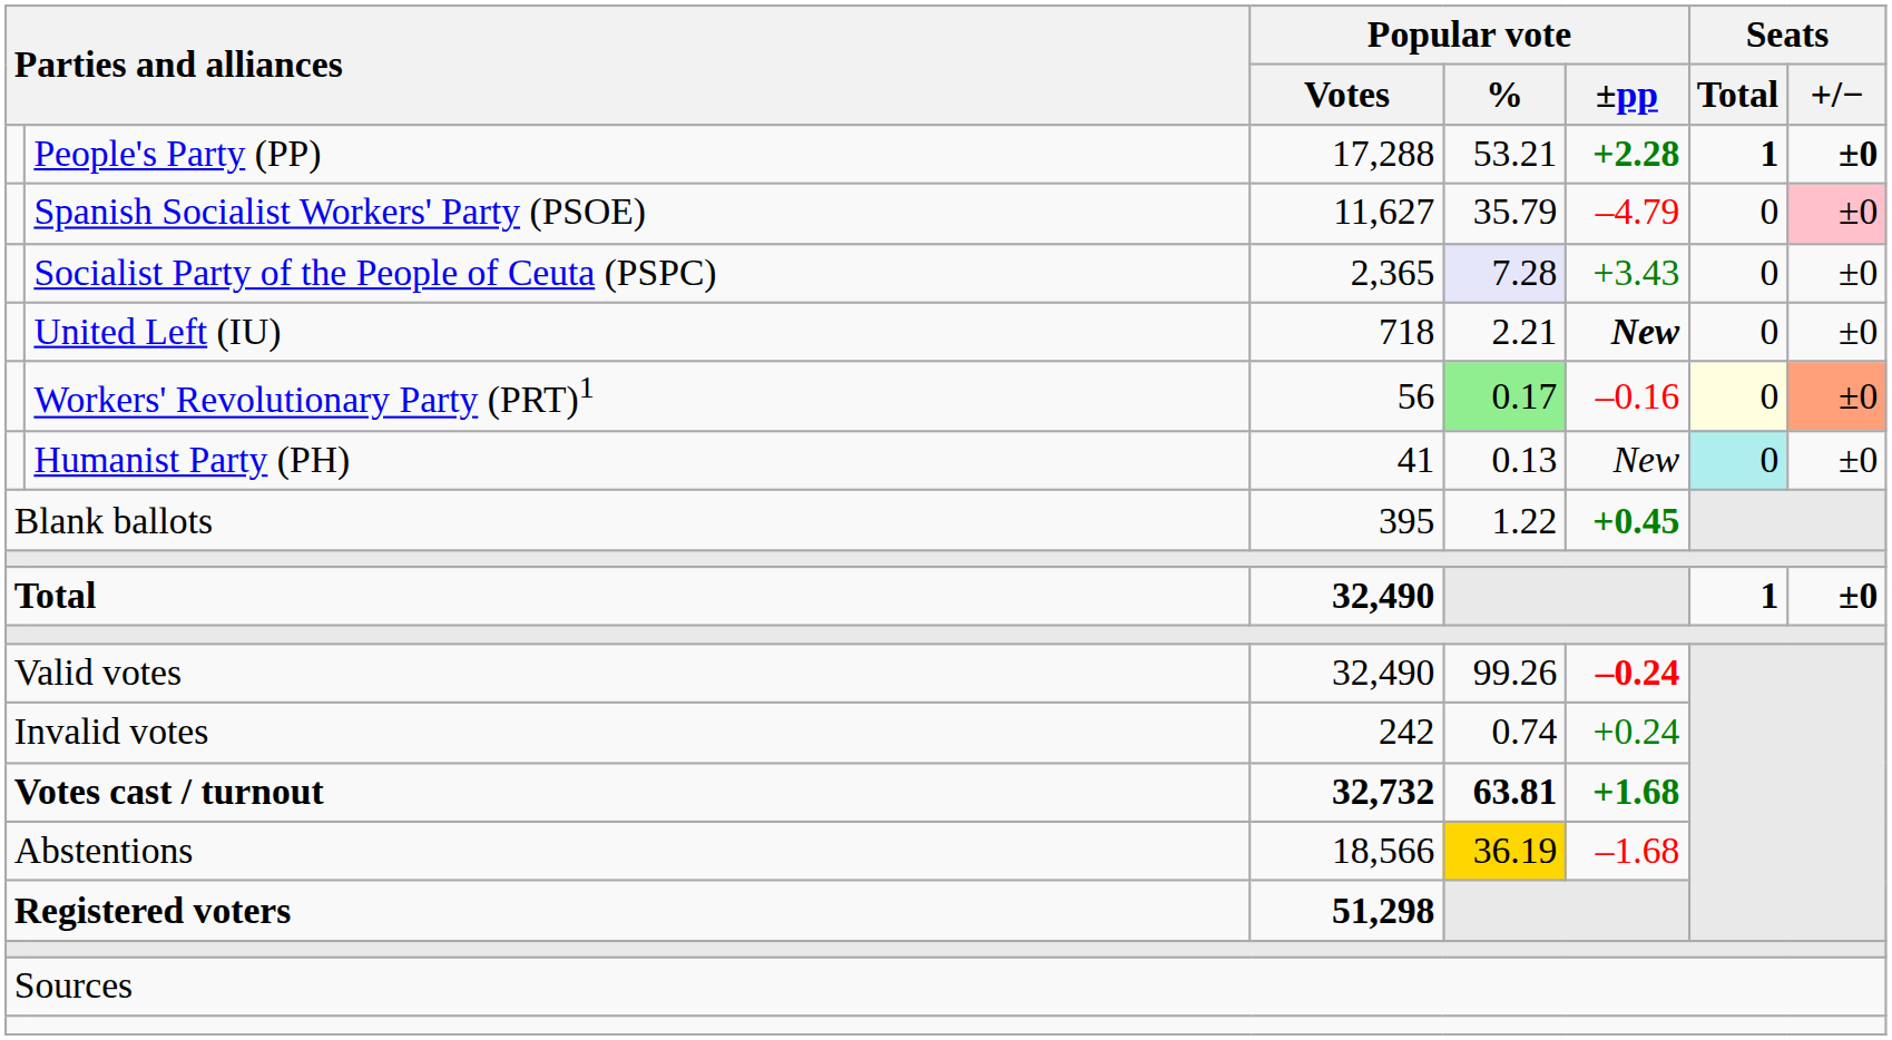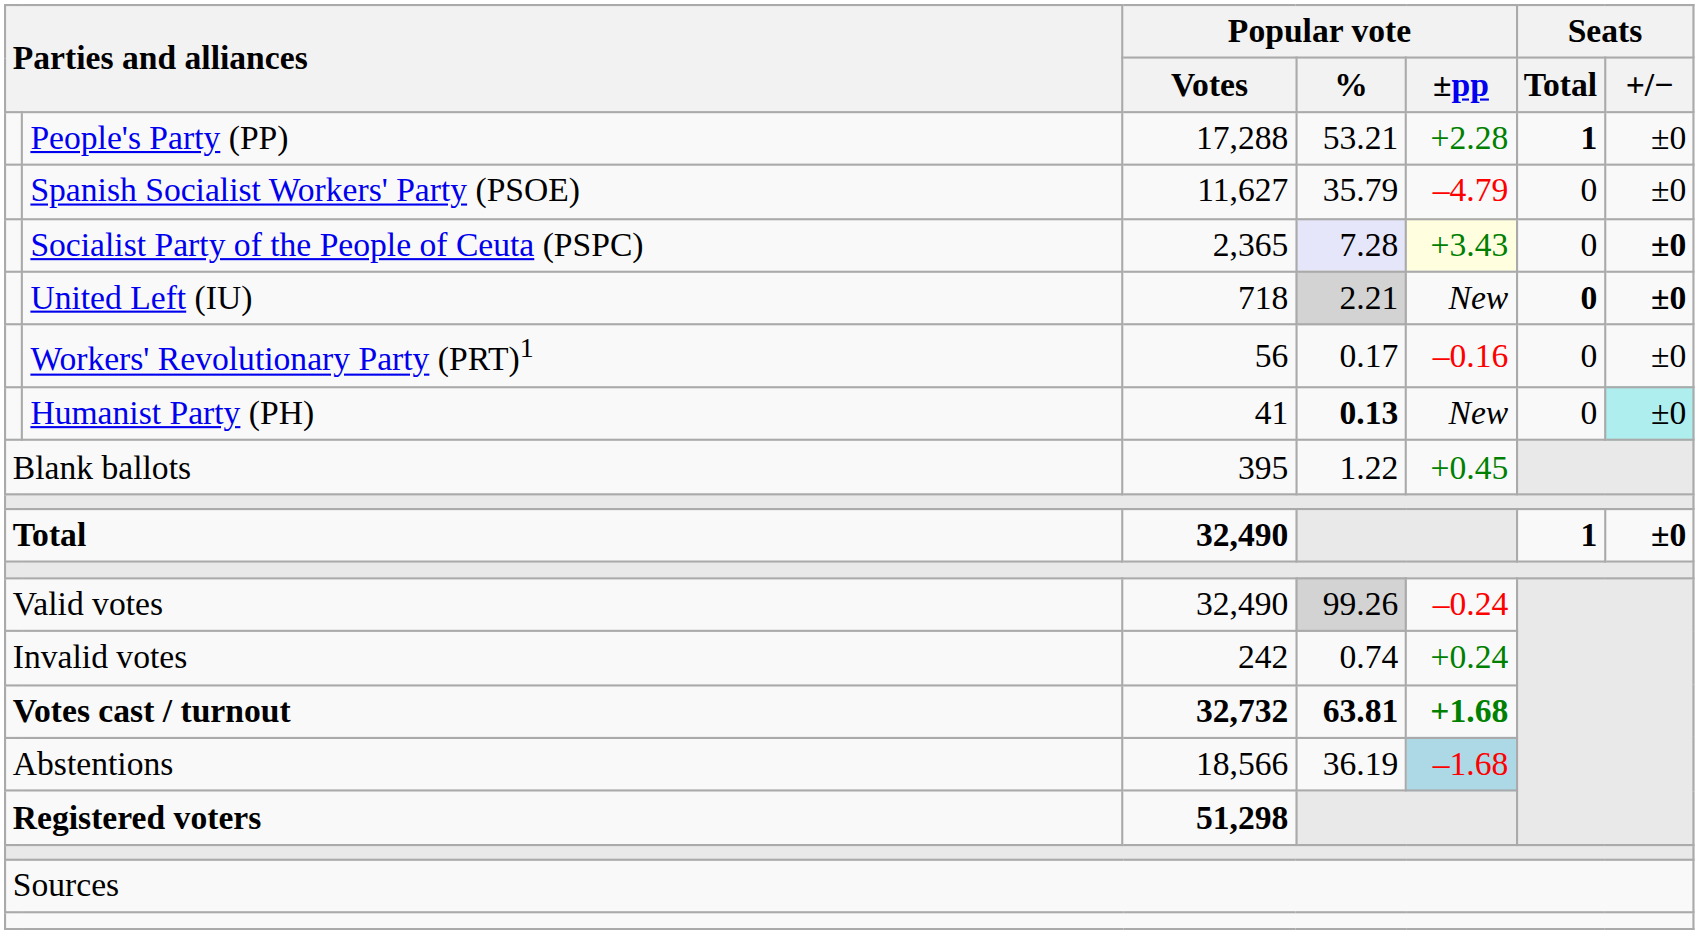People's Party (PP) | Popular vote / ±pp: bold -> normal
People's Party (PP) | Seats / +/−: bold -> normal
Spanish Socialist Workers' Party (PSOE) | Seats / +/−: pink background -> no background
Socialist Party of the People of Ceuta (PSPC) | Popular vote / ±pp: no background -> lightyellow background
Socialist Party of the People of Ceuta (PSPC) | Seats / +/−: normal -> bold
United Left (IU) | Popular vote / %: no background -> lightgrey background
United Left (IU) | Popular vote / ±pp: bold -> normal
United Left (IU) | Seats / Total: normal -> bold
United Left (IU) | Seats / +/−: normal -> bold
Workers' Revolutionary Party (PRT)1 | Popular vote / %: lightgreen background -> no background
Workers' Revolutionary Party (PRT)1 | Seats / Total: lightyellow background -> no background
Workers' Revolutionary Party (PRT)1 | Seats / +/−: lightsalmon background -> no background
Humanist Party (PH) | Popular vote / %: normal -> bold
Humanist Party (PH) | Seats / Total: paleturquoise background -> no background
Humanist Party (PH) | Seats / +/−: no background -> paleturquoise background
Blank ballots | Popular vote / ±pp: bold -> normal
Valid votes | Popular vote / %: no background -> lightgrey background
Valid votes | Popular vote / ±pp: bold -> normal
Abstentions | Popular vote / %: gold background -> no background
Abstentions | Popular vote / ±pp: no background -> lightblue background
